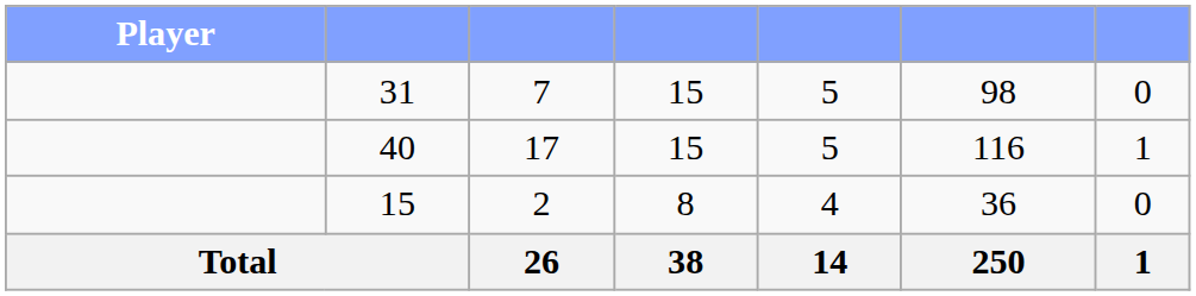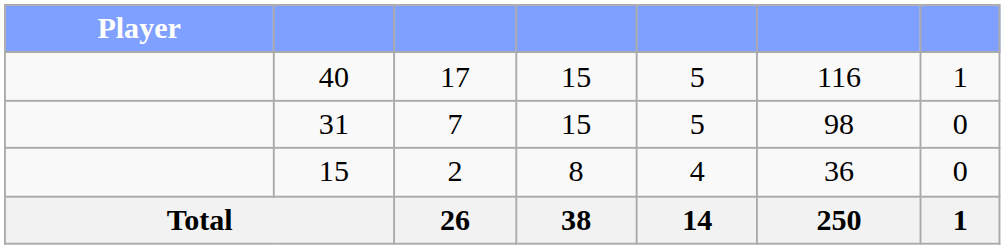rows swapped: 40 <-> 31
